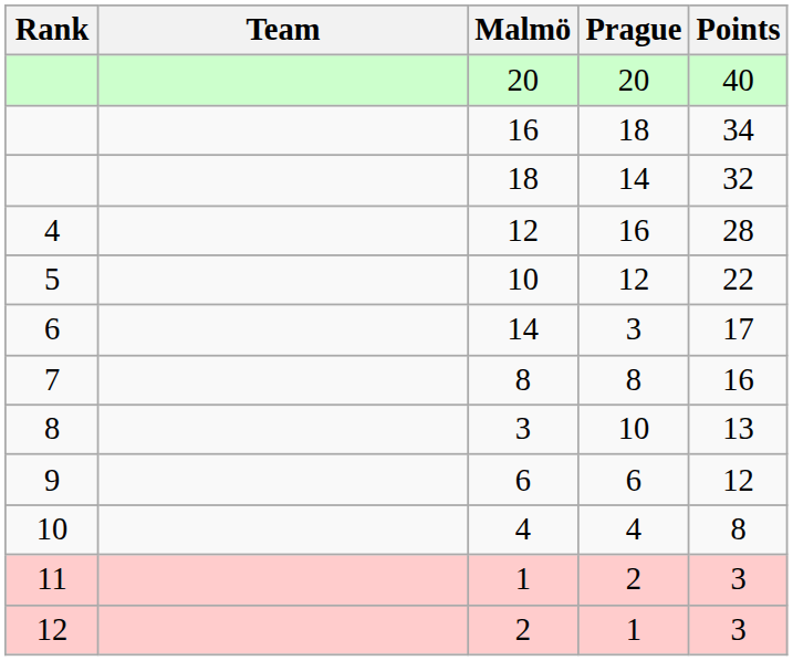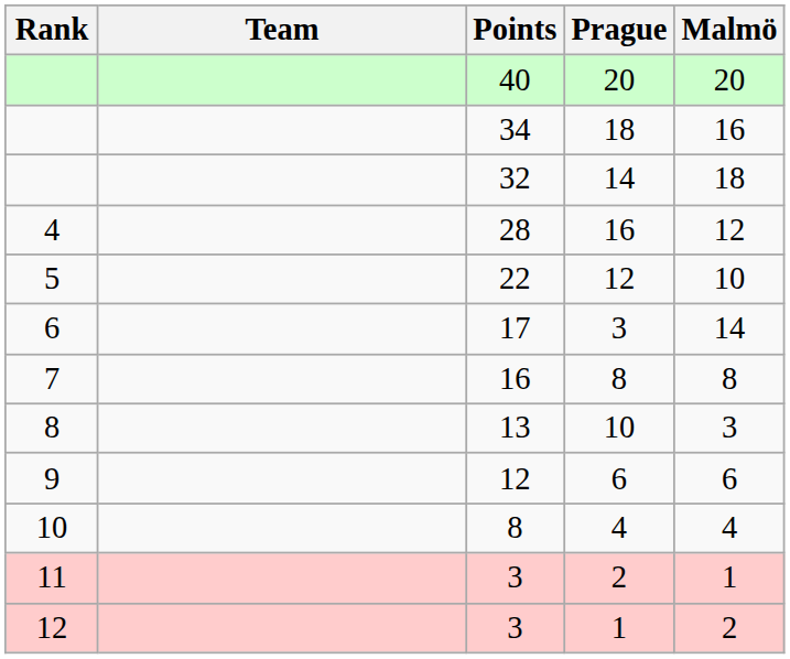columns swapped: Malmö <-> Points
